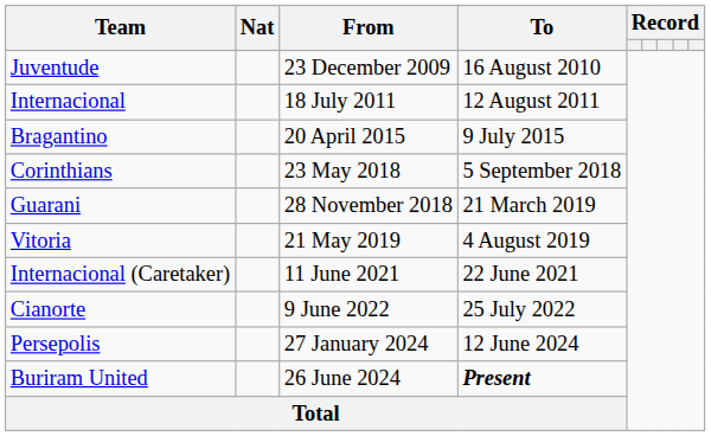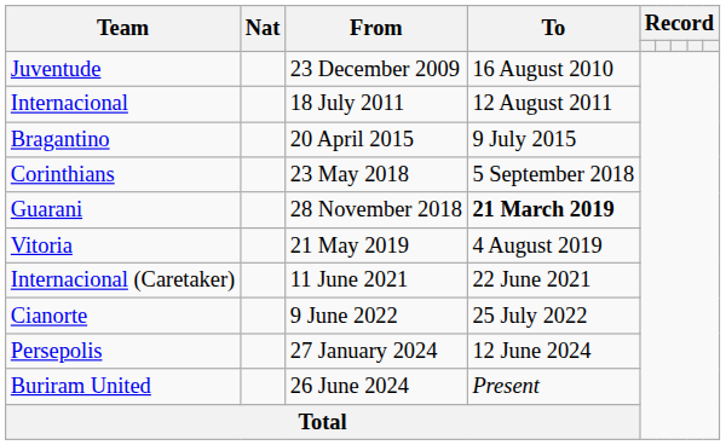Guarani | To: normal -> bold
Buriram United | To: bold -> normal
